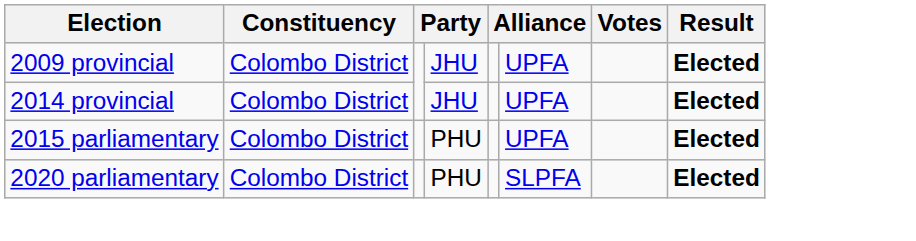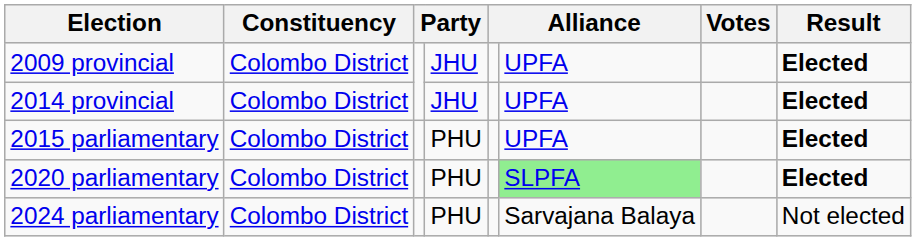2020 parliamentary | column 6: no background -> lightgreen background
+ row: 2024 parliamentary | Colombo District | PHU | Sarvajana Balaya | Not elected
